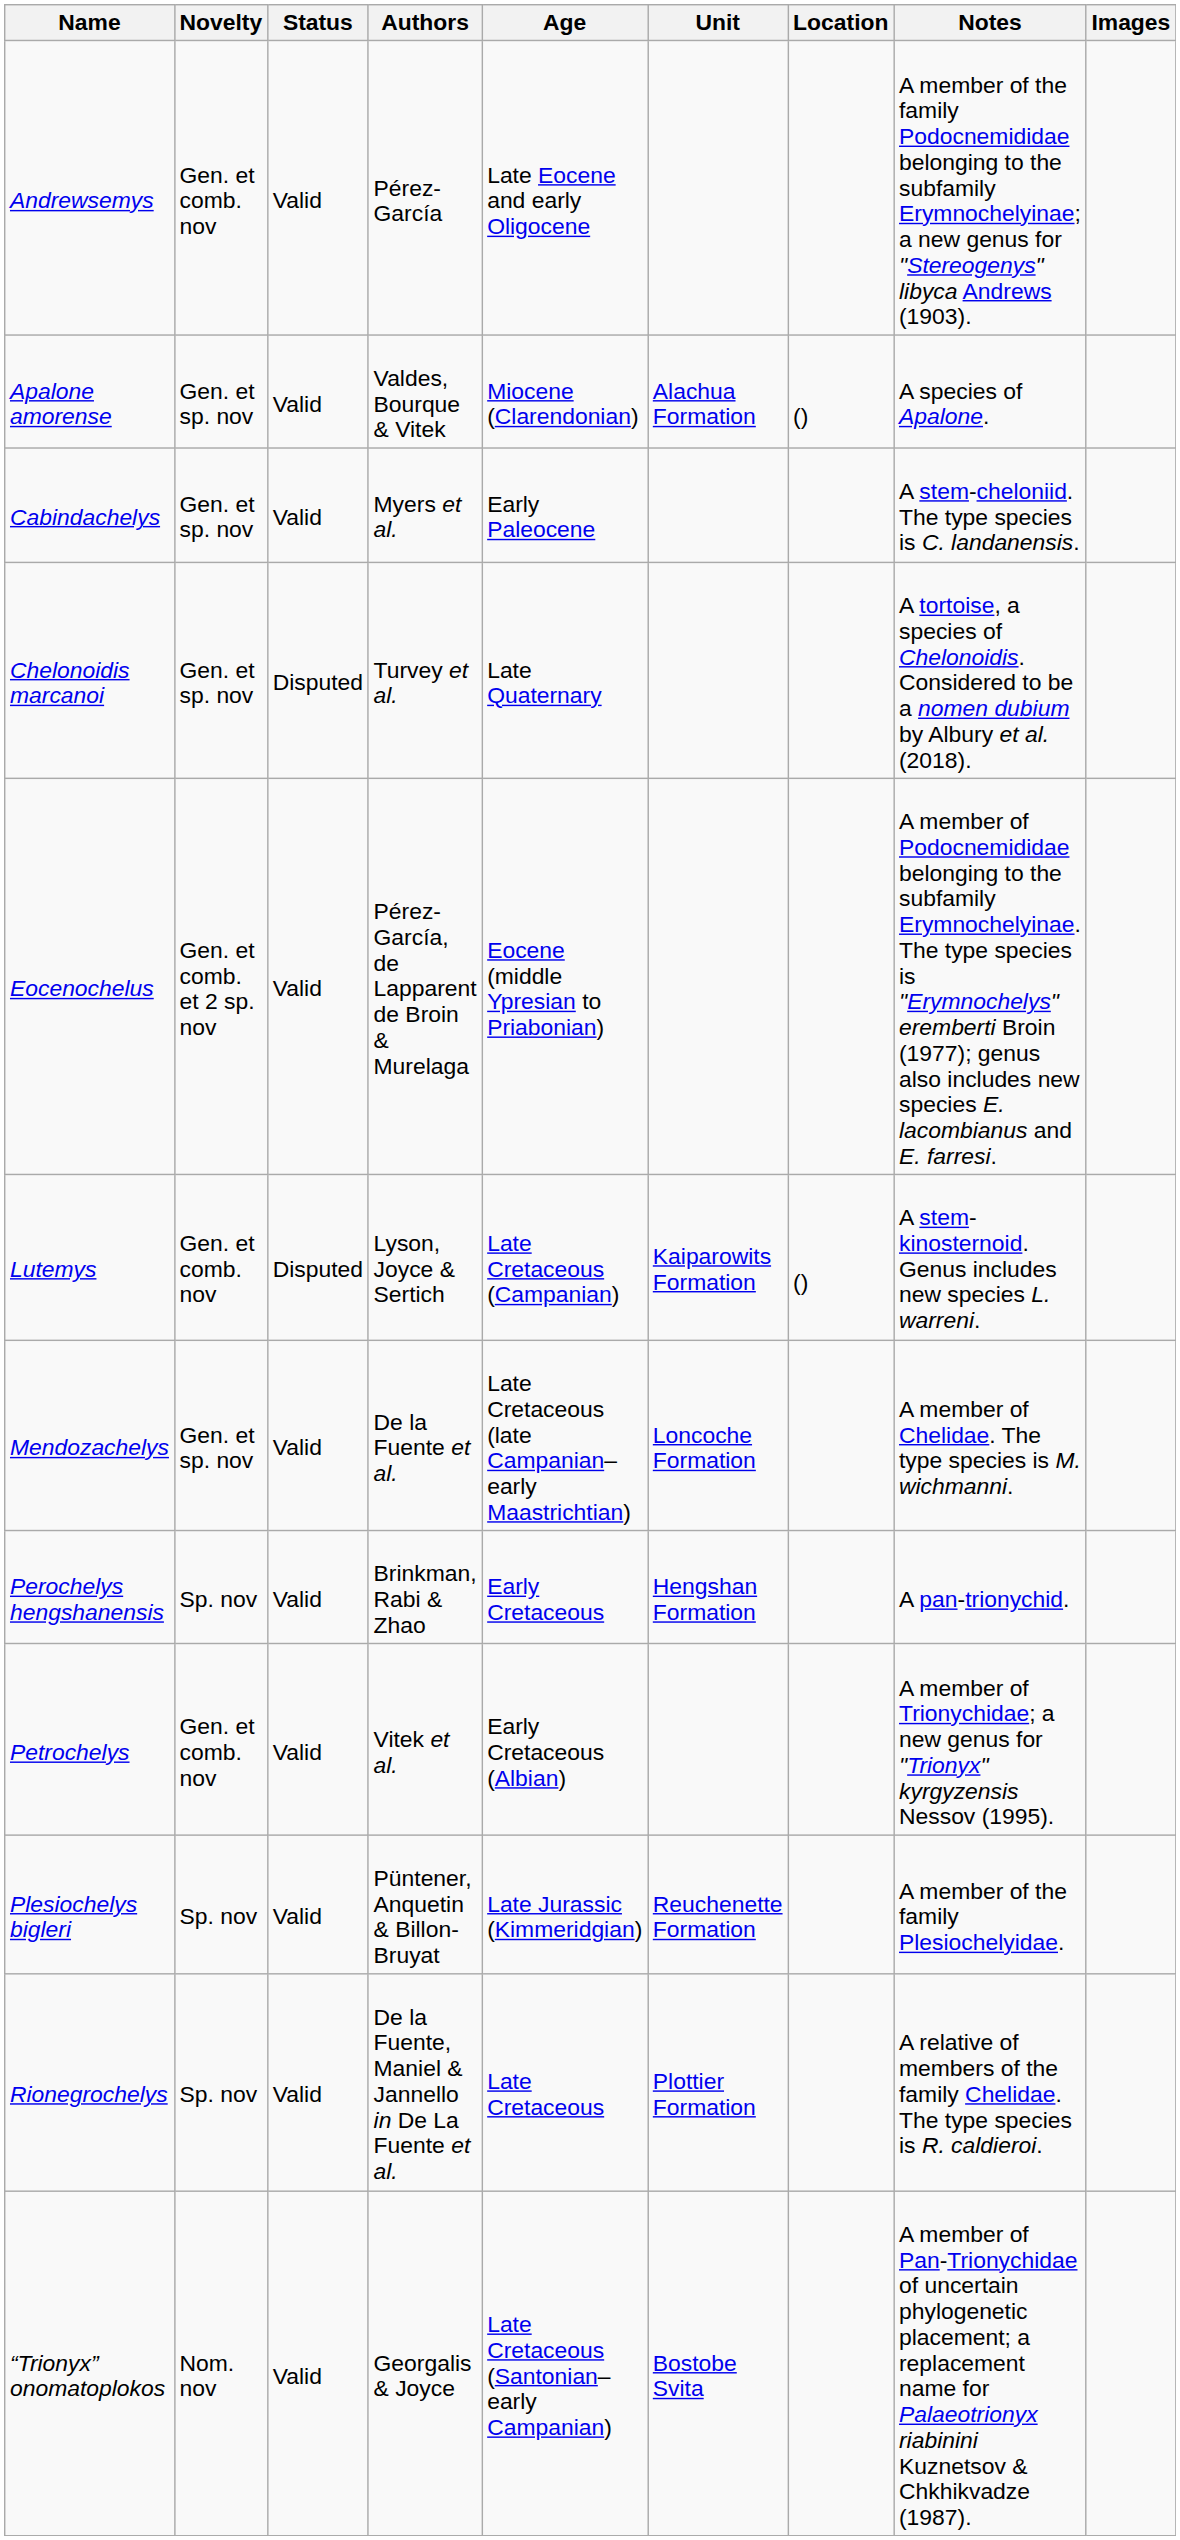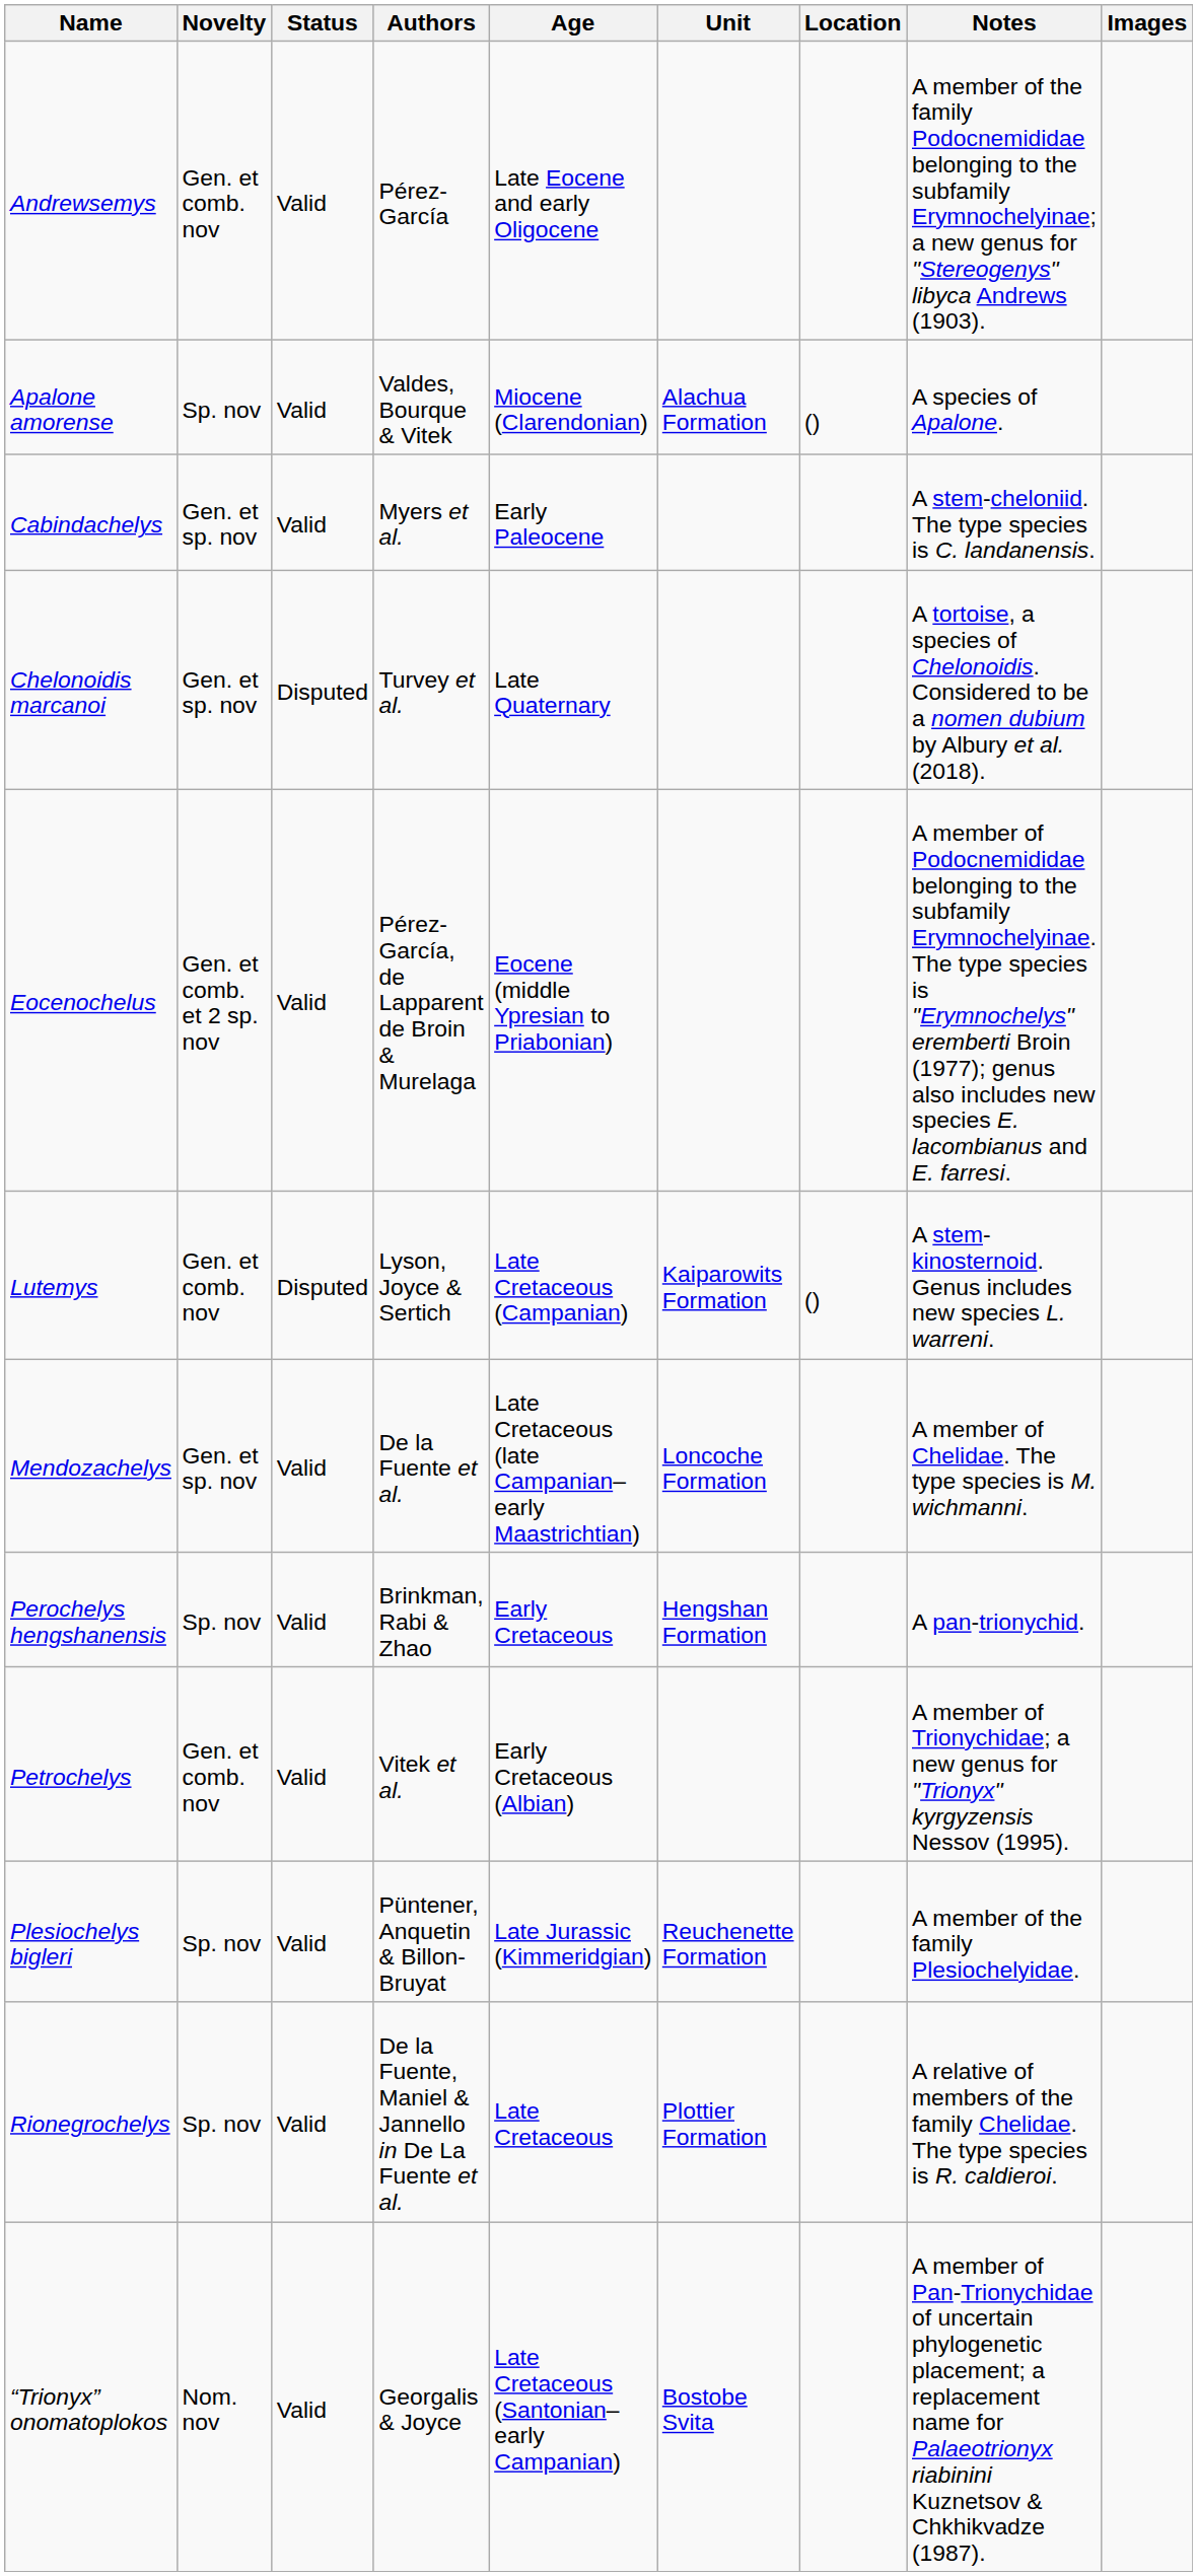Apalone amorense | Novelty: Gen. et sp. nov -> Sp. nov
